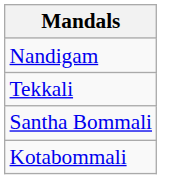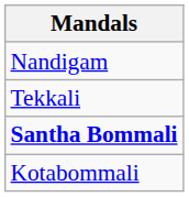row 4 | column 1: normal -> bold
